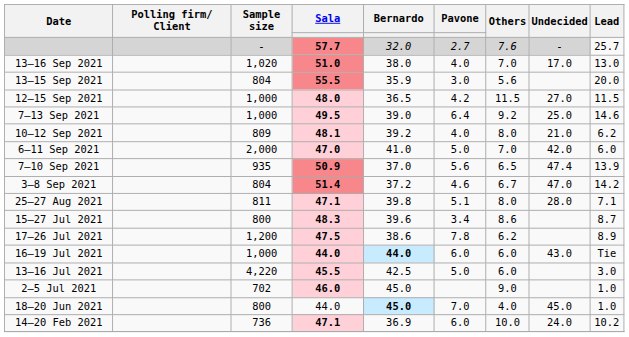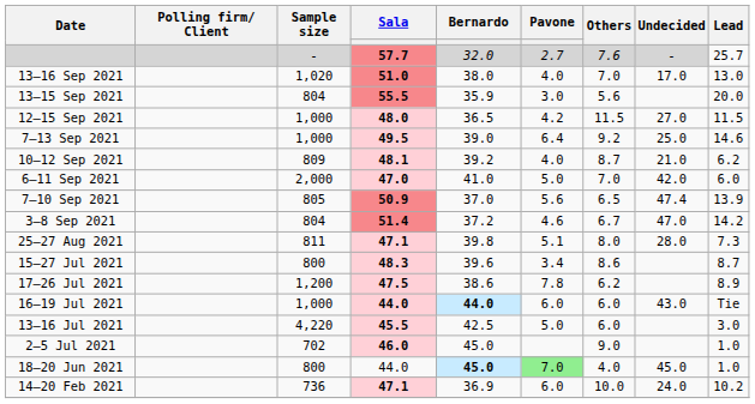10–12 Sep 2021 | Others: 8.0 -> 8.7
7–10 Sep 2021 | Sample size: 935 -> 805
25–27 Aug 2021 | Lead: 7.1 -> 7.3
18–20 Jun 2021 | Pavone: no background -> lightgreen background
